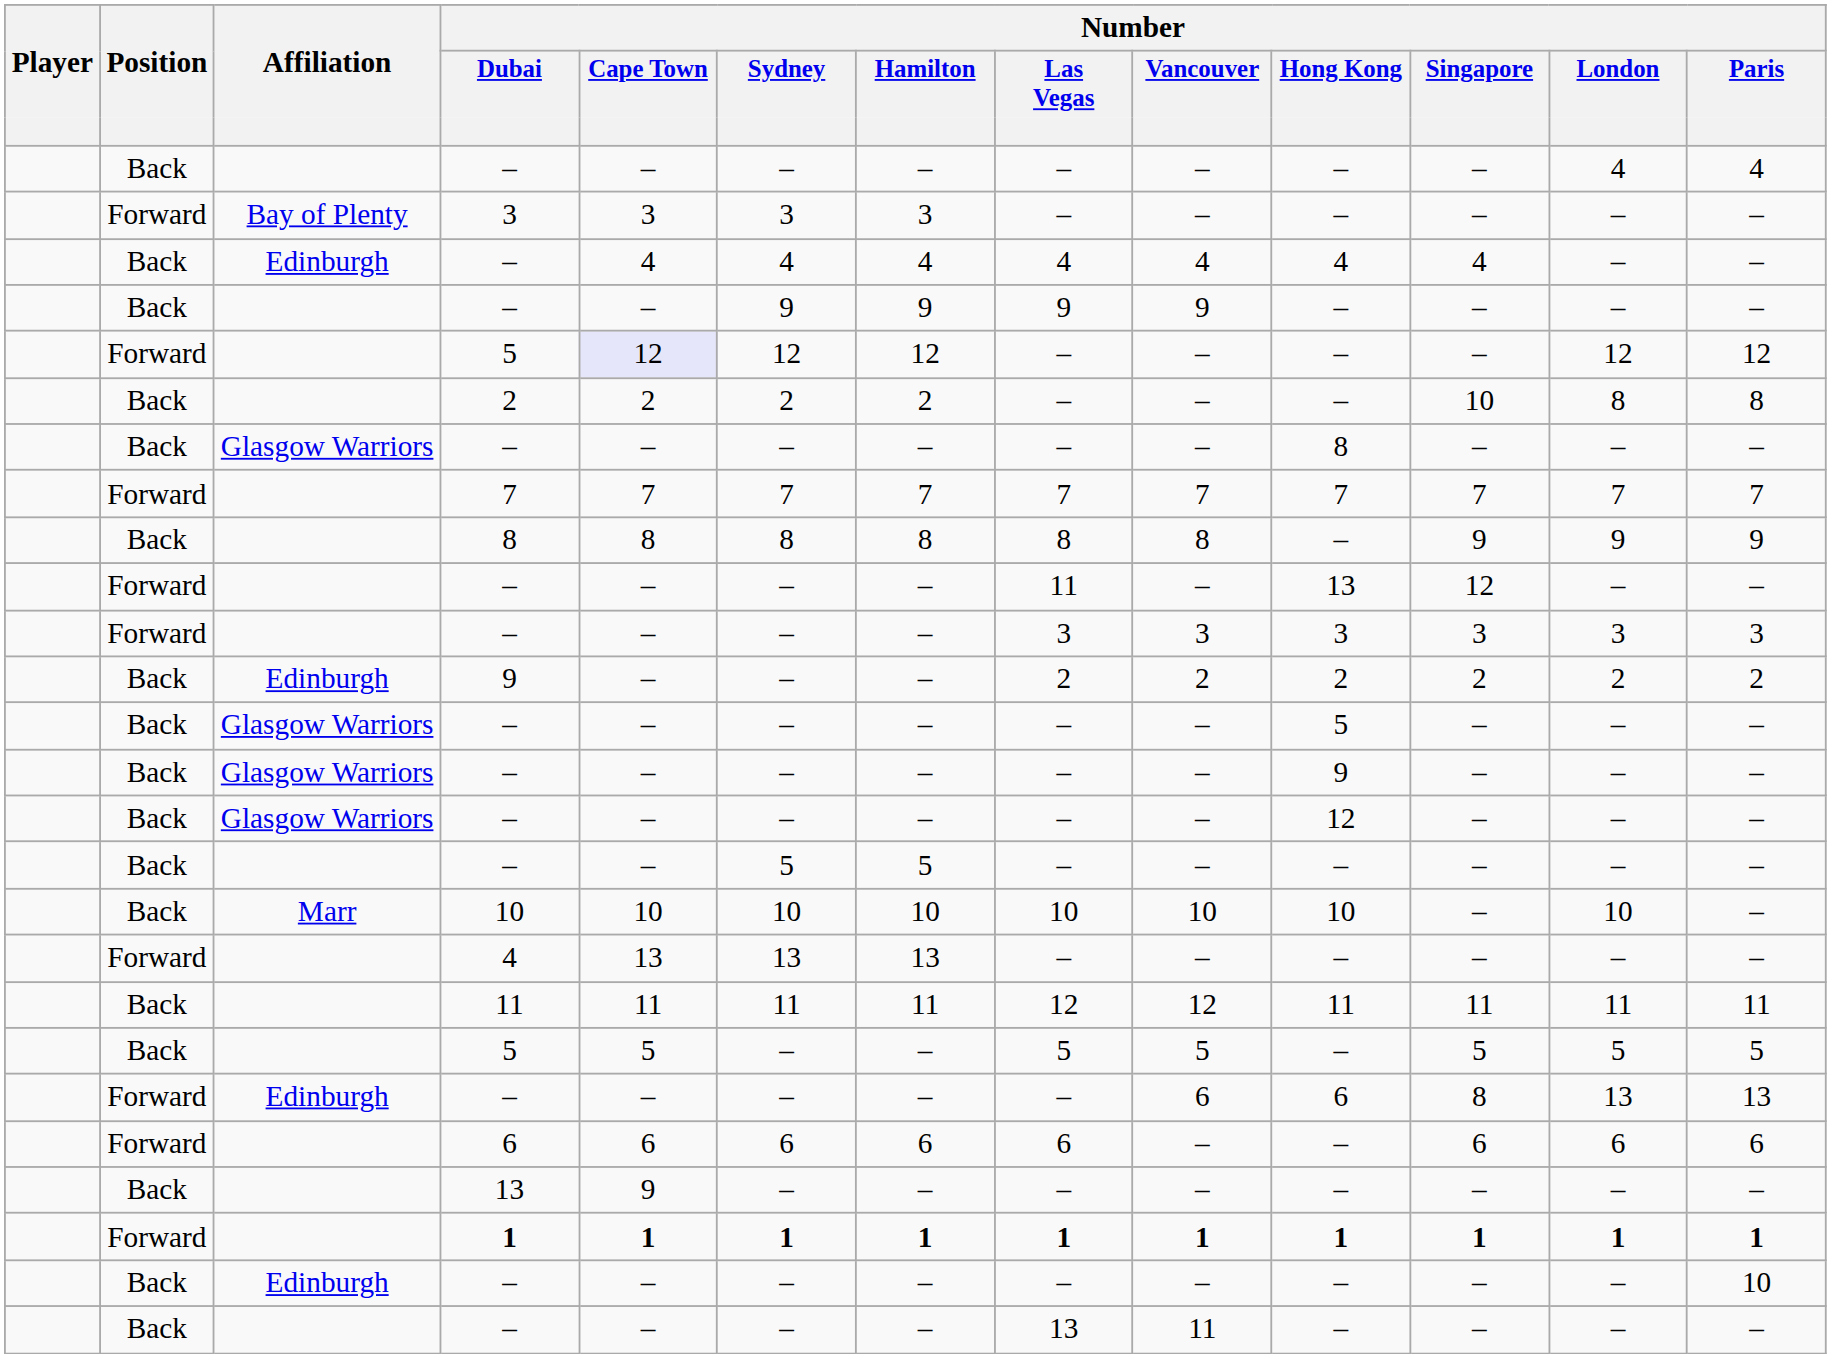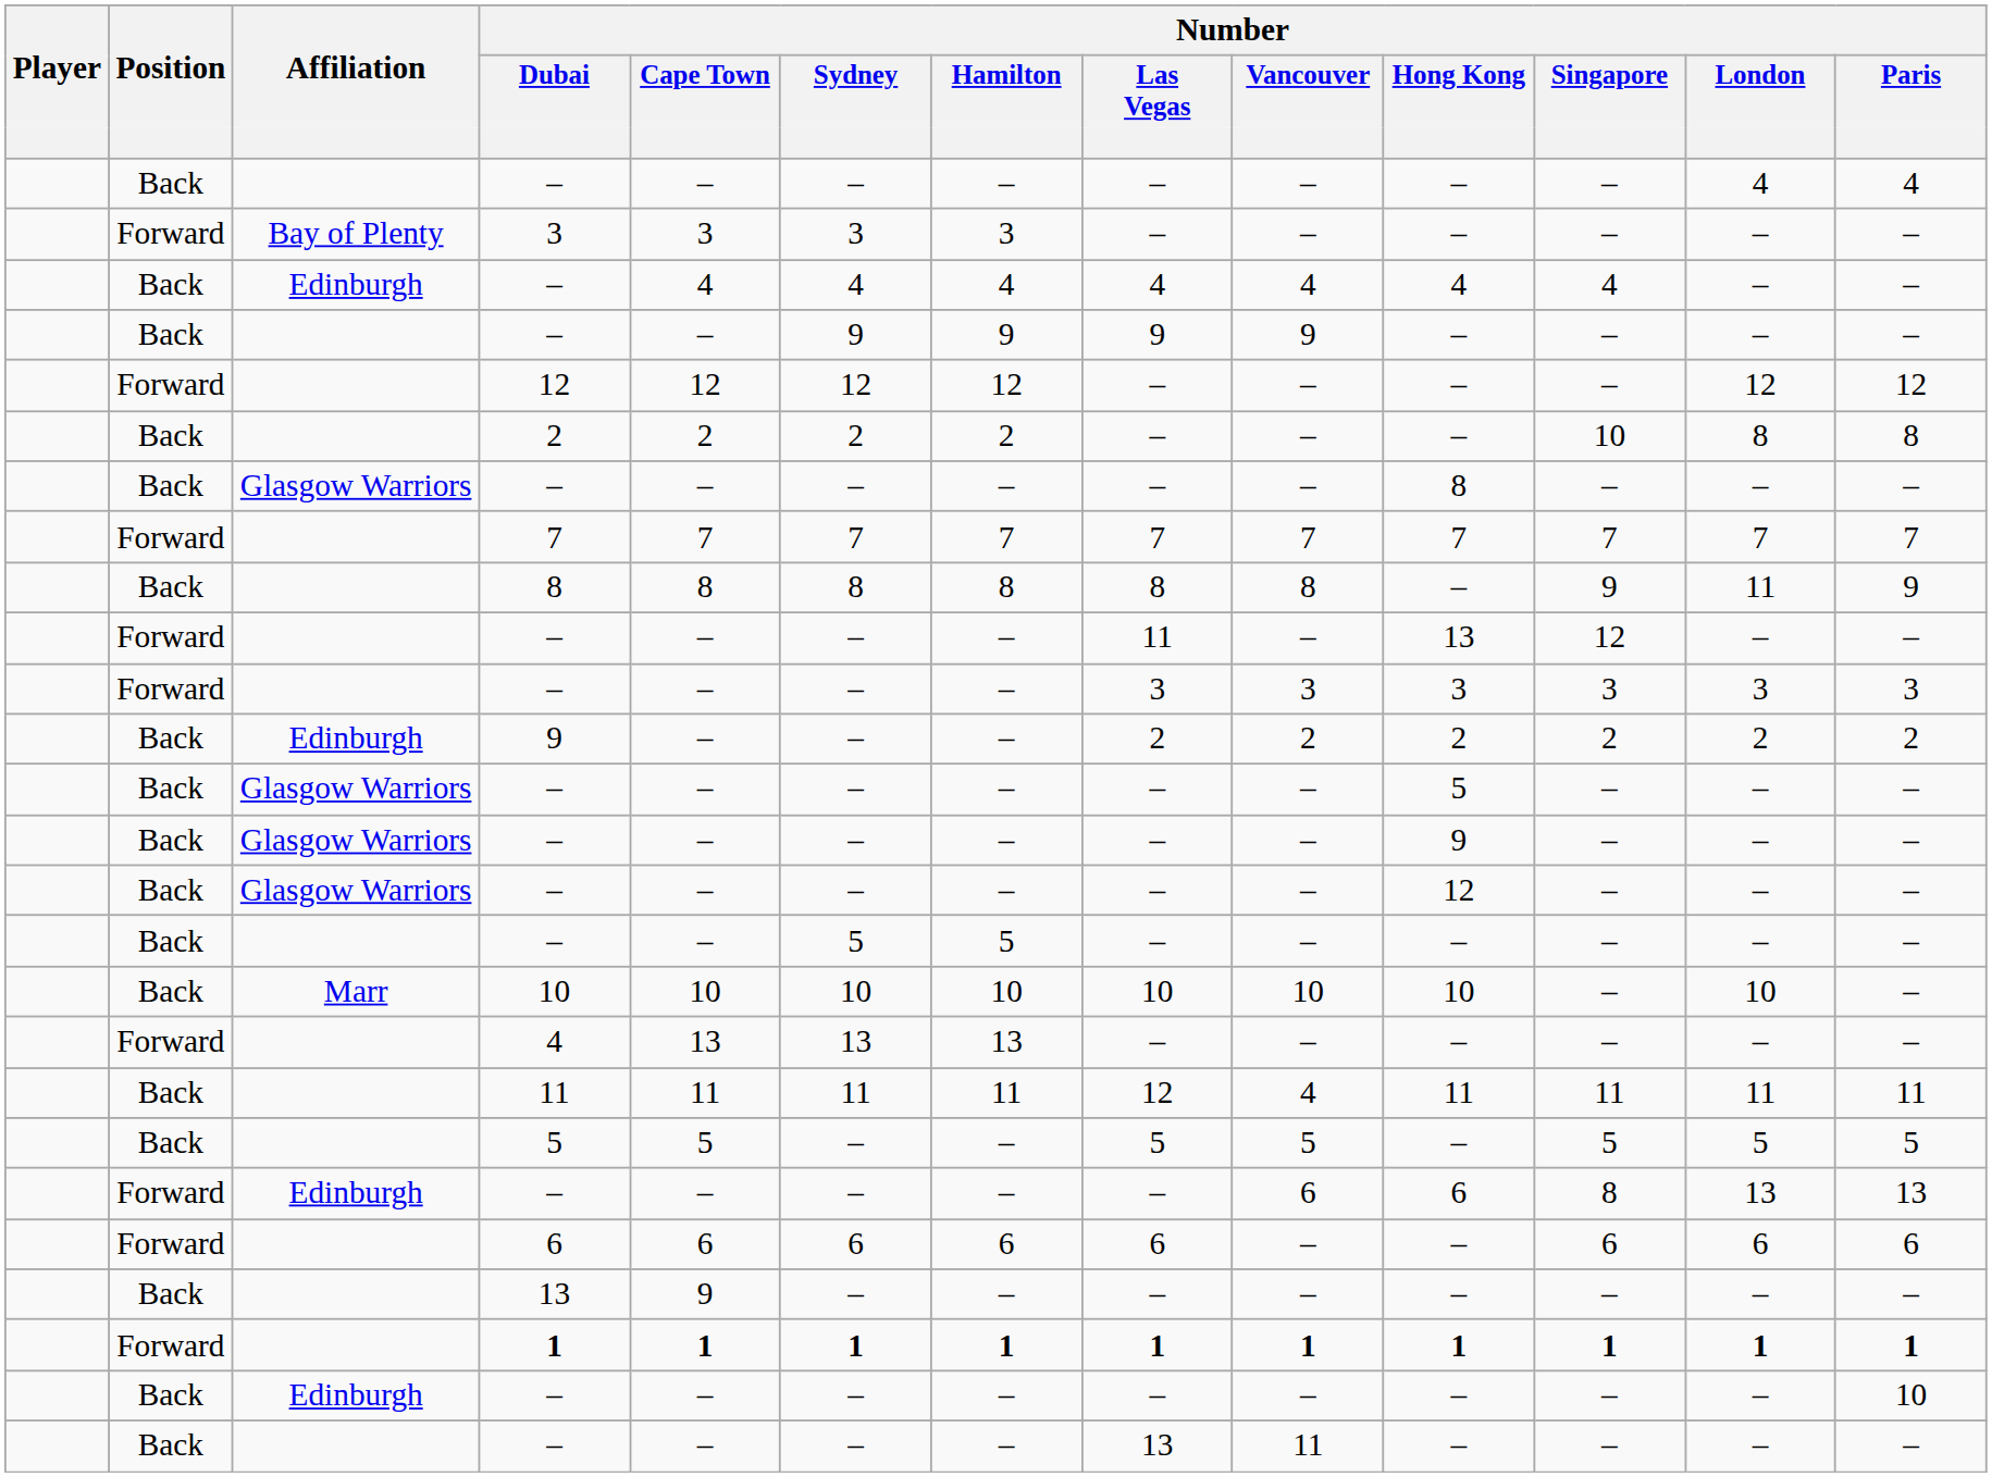row 8 | Number / Dubai: 5 -> 12
row 8 | Number / Cape Town: lavender background -> no background
row 12 | Number / London: 9 -> 11
row 22 | Number / Vancouver: 12 -> 4
